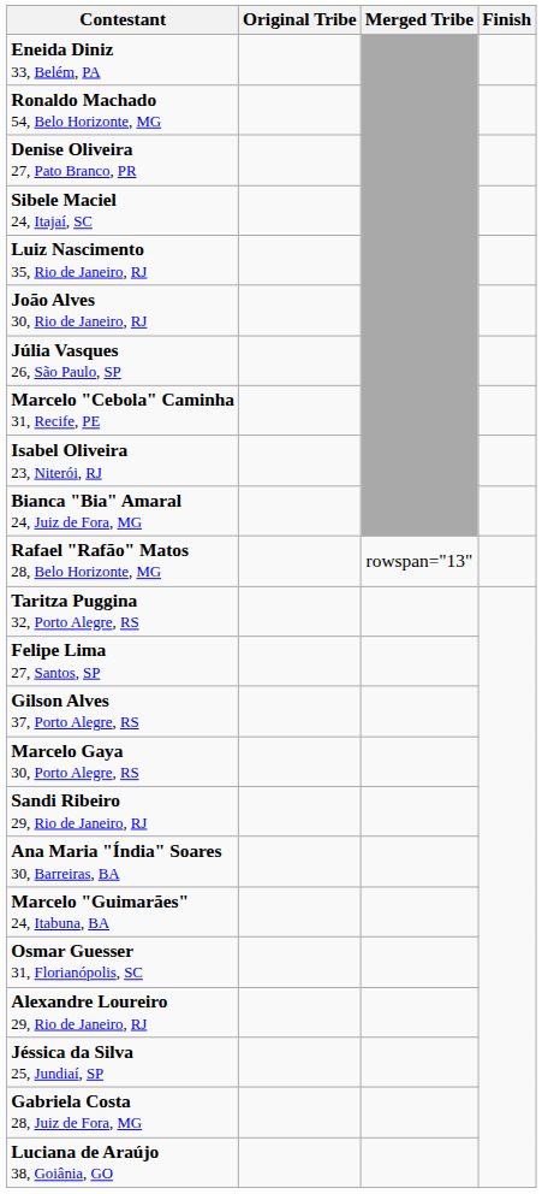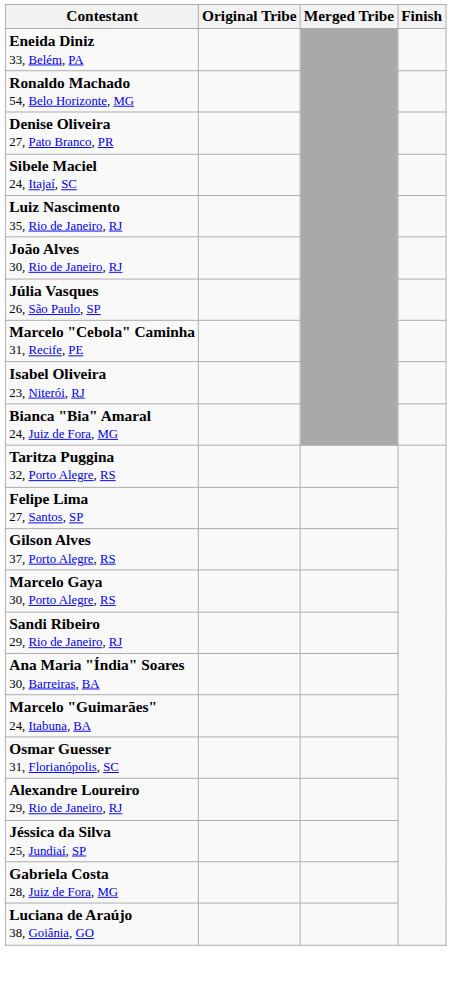- row: Rafael "Rafão" Matos 28, Belo Horizonte, MG | rowspan="13"
